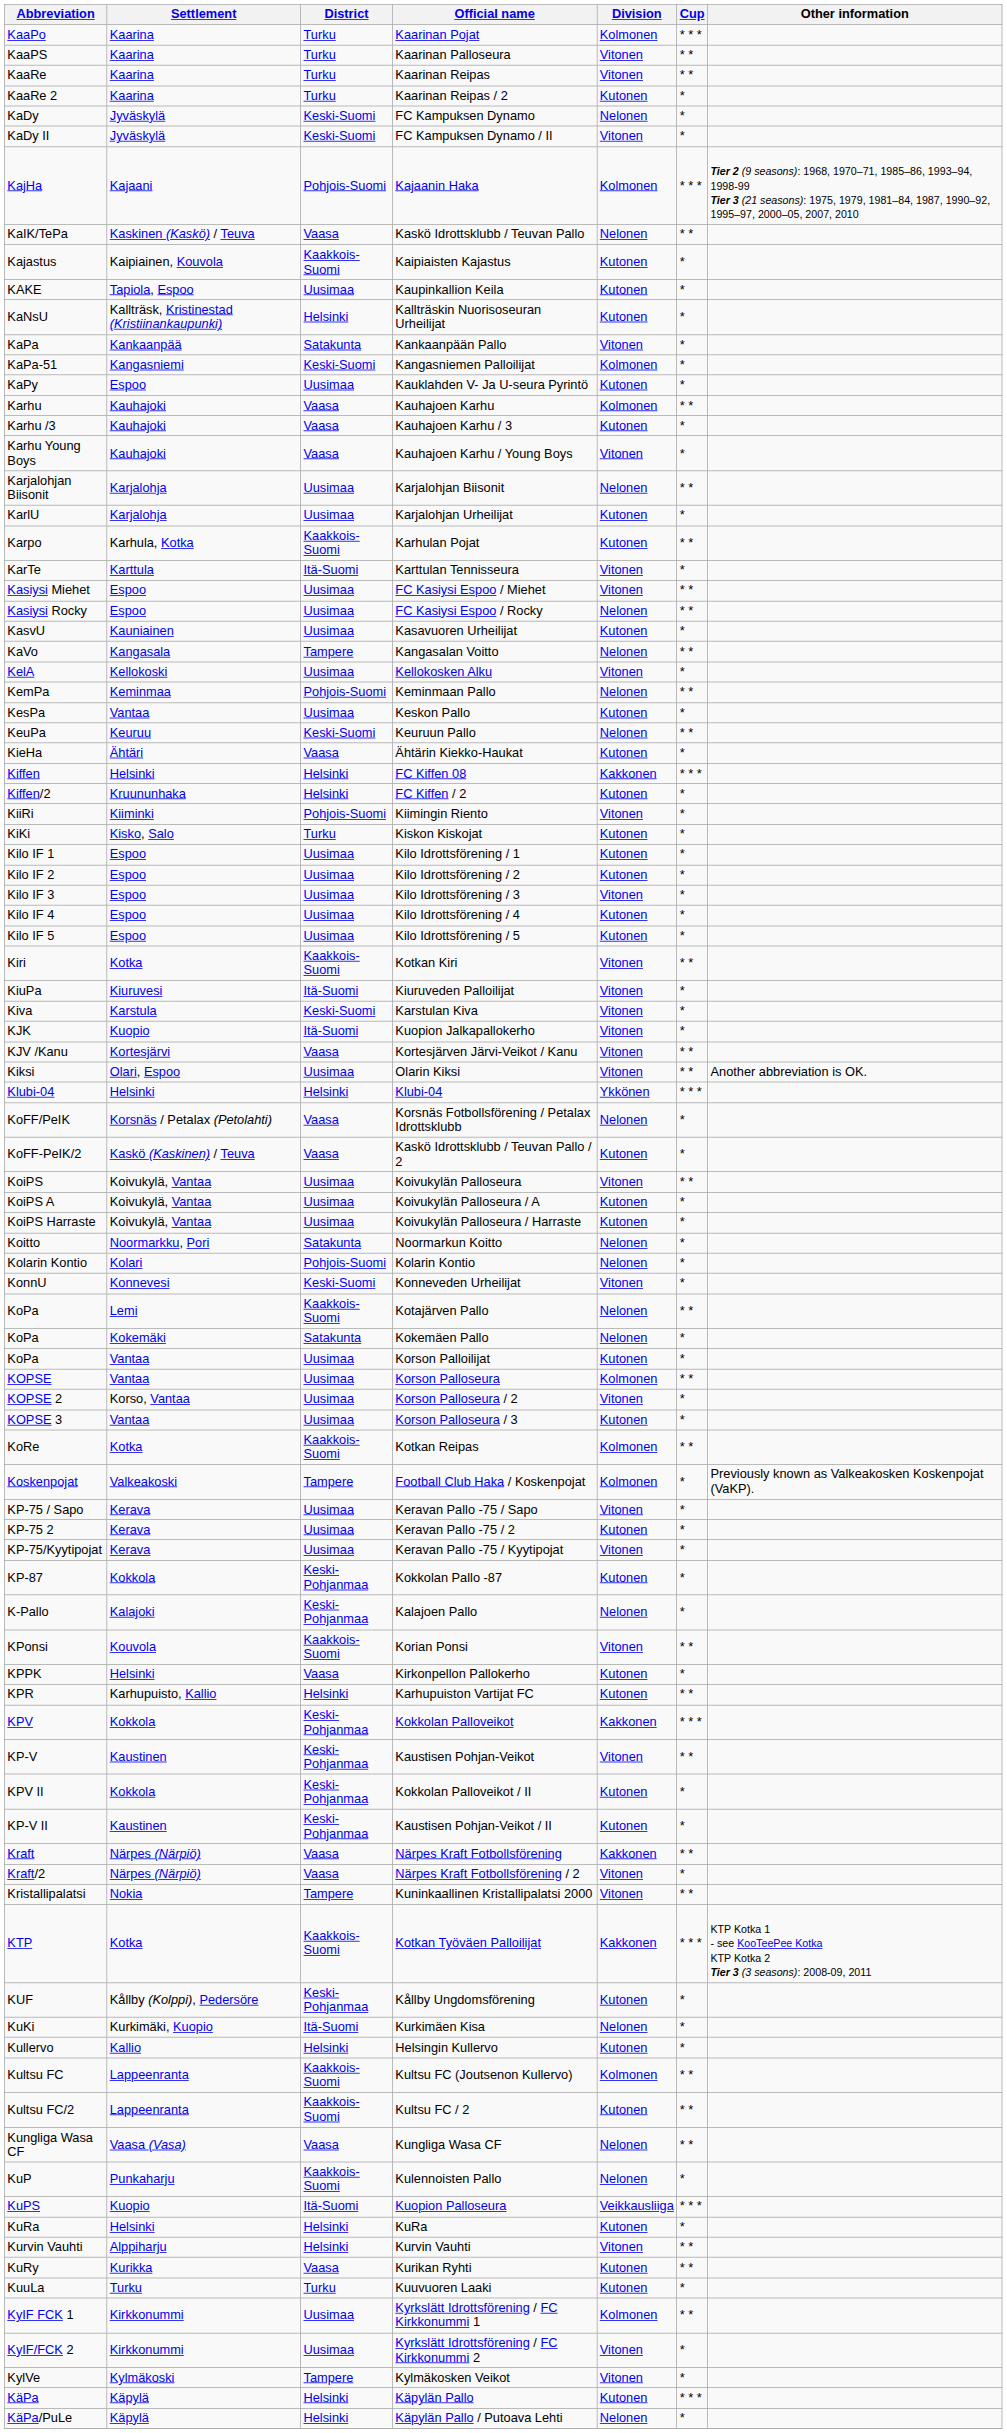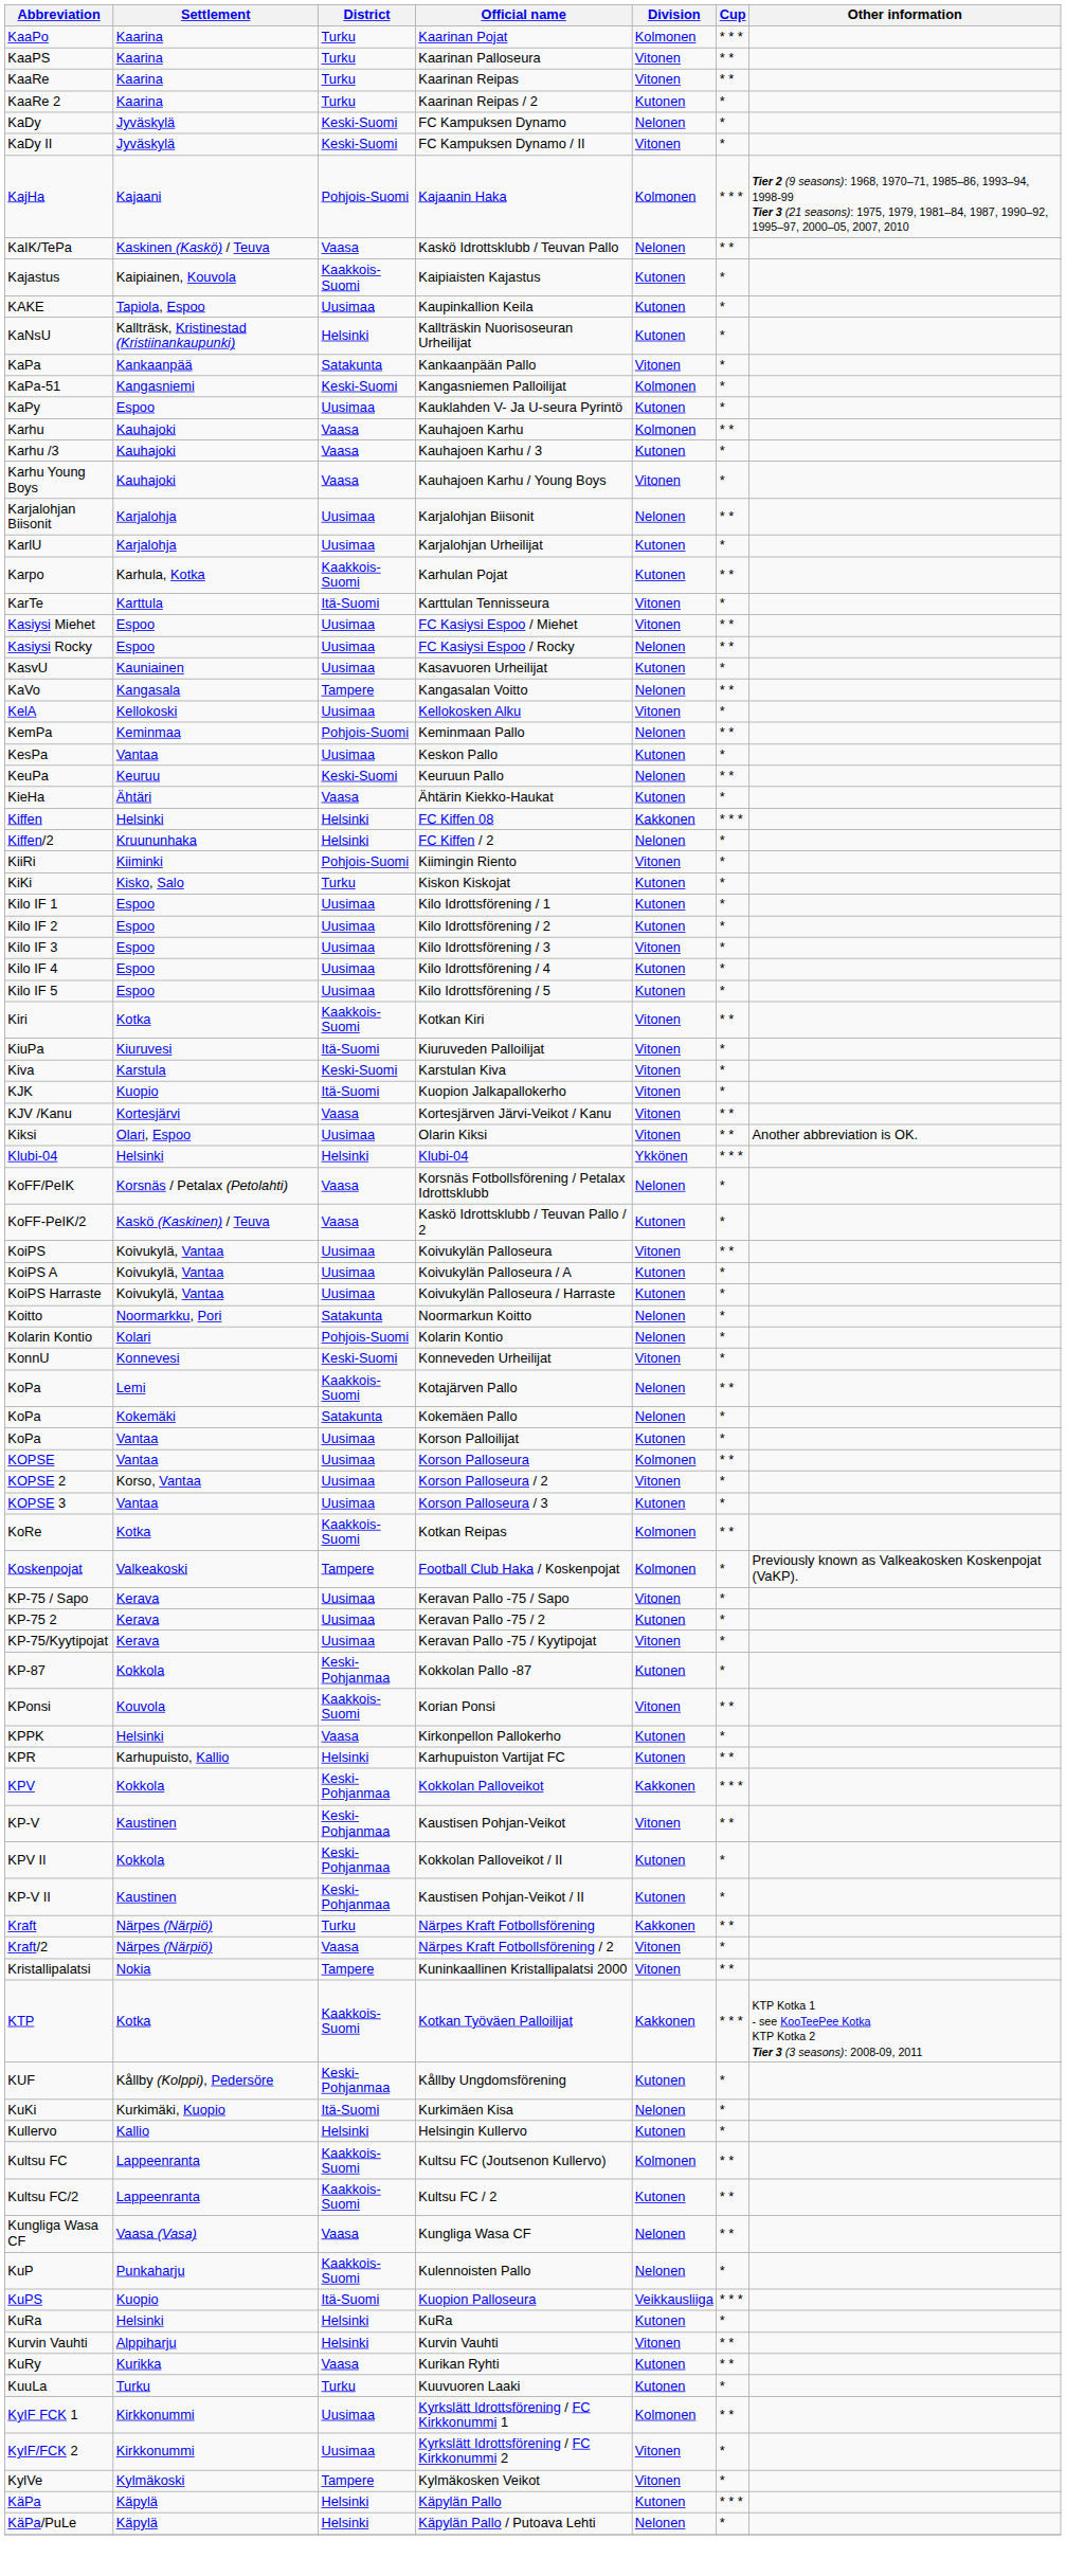FC Kiffen / 2 | Division: Kutonen -> Nelonen
- row: K-Pallo | Kalajoki | Keski-Pohjanmaa | Kalajoen Pallo | Nelonen | *
Närpes Kraft Fotbollsförening | District: Vaasa -> Turku
